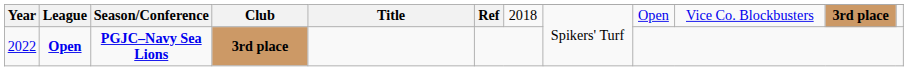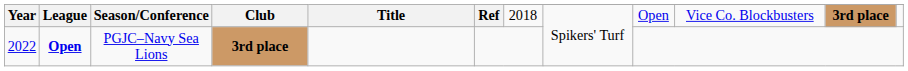2022 | Season/Conference: bold -> normal
